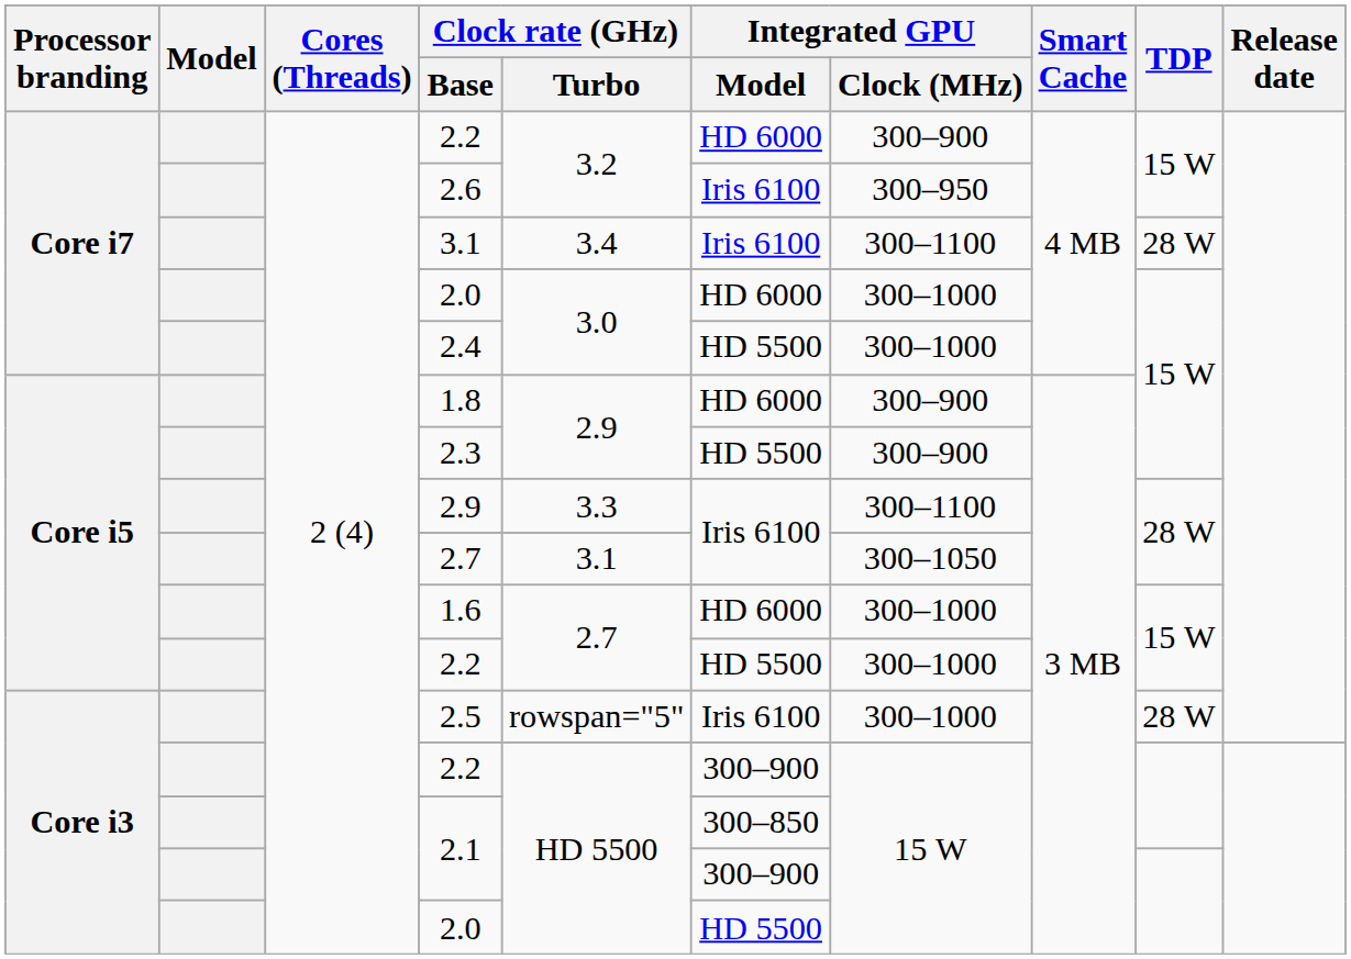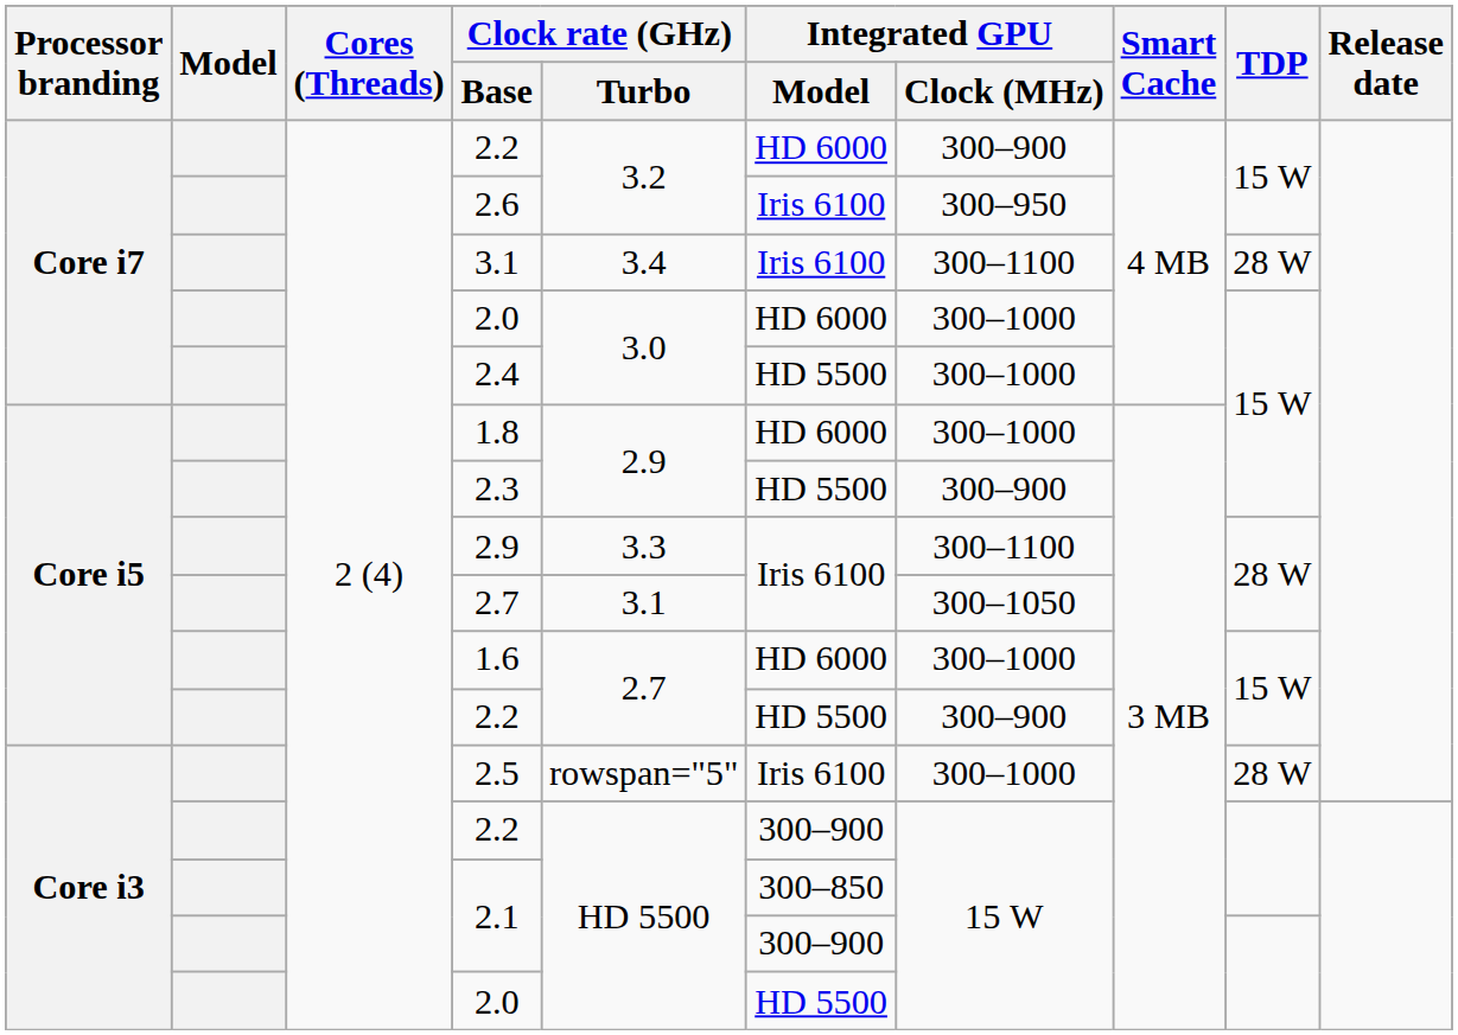1.8 | Integrated GPU / Clock (MHz): 300–900 -> 300–1000
Core i5 / 2.2 | Integrated GPU / Clock (MHz): 300–1000 -> 300–900
